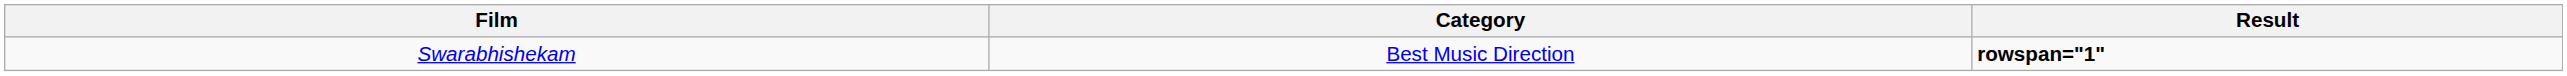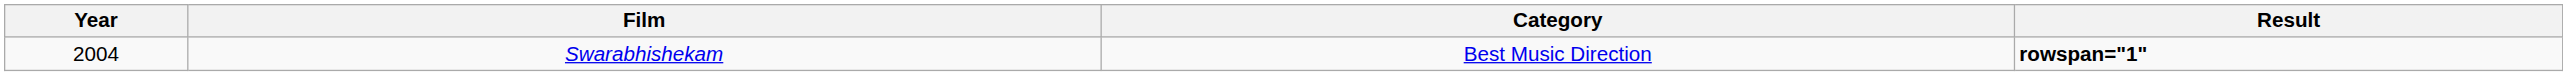+ column: Year | 2004
